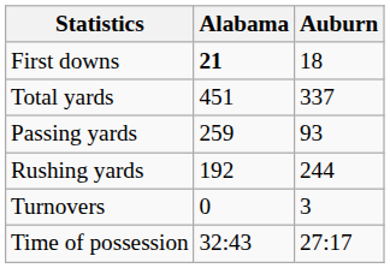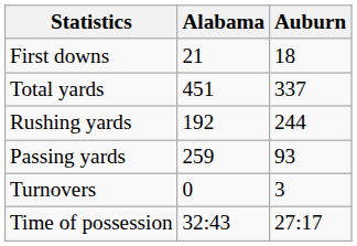First downs | Alabama: bold -> normal
rows swapped: Rushing yards <-> Passing yards
